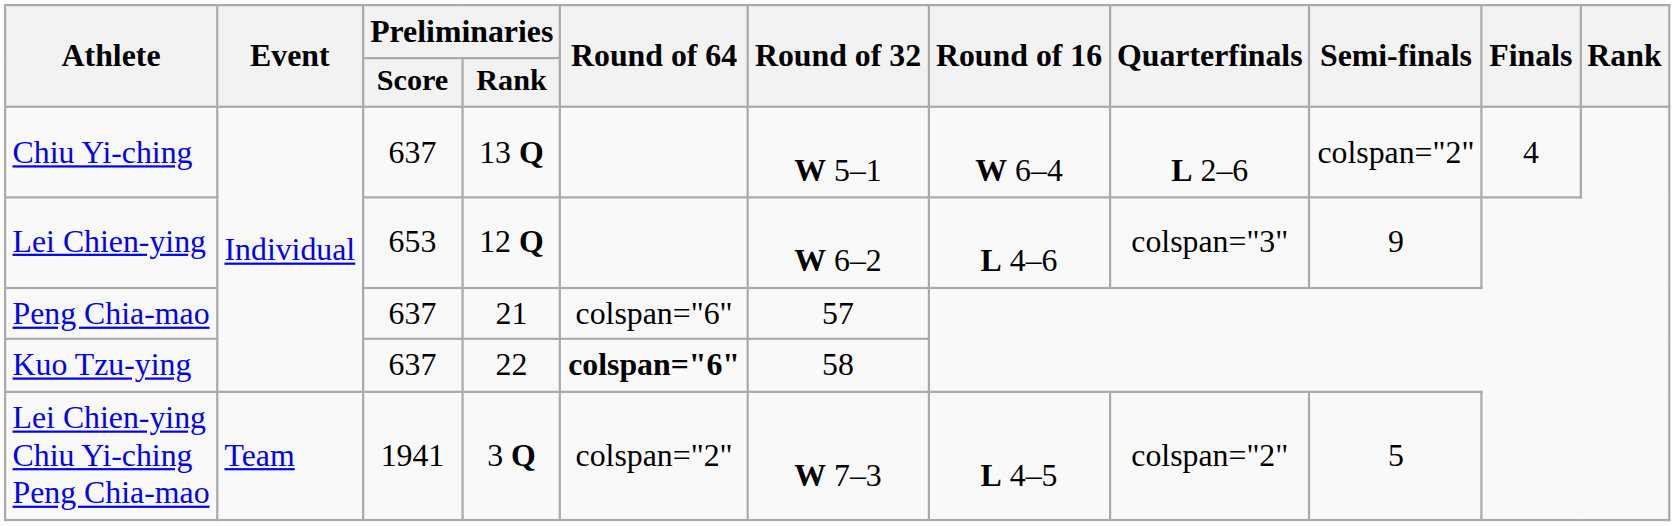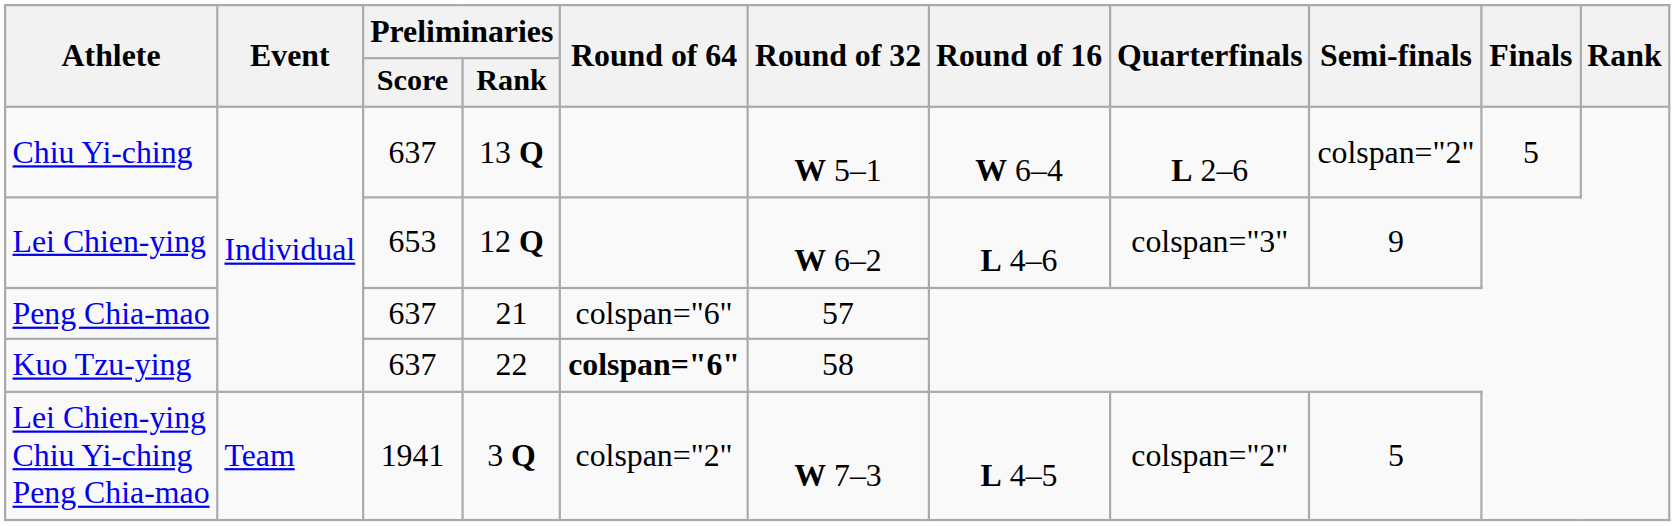Chiu Yi-ching | Finals: 4 -> 5
